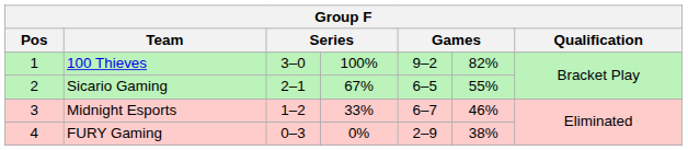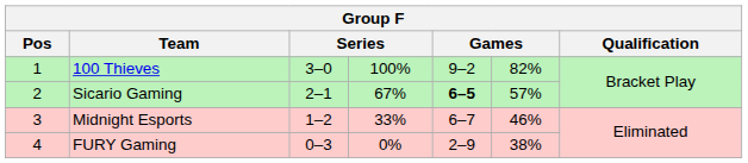Sicario Gaming | column 5: normal -> bold
Sicario Gaming | column 6: 55% -> 57%
